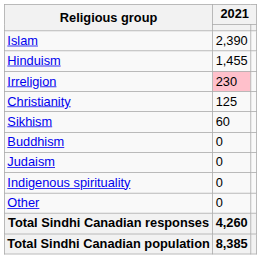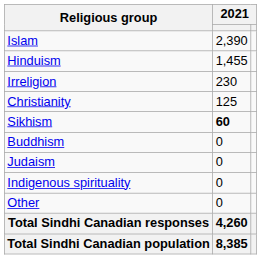Irreligion | column 2: pink background -> no background
Sikhism | column 2: normal -> bold
